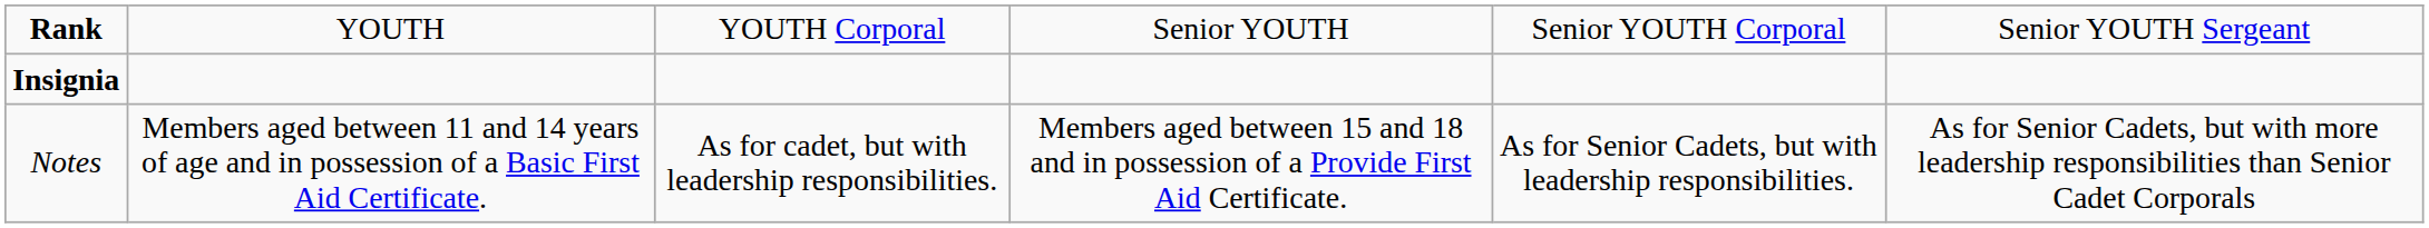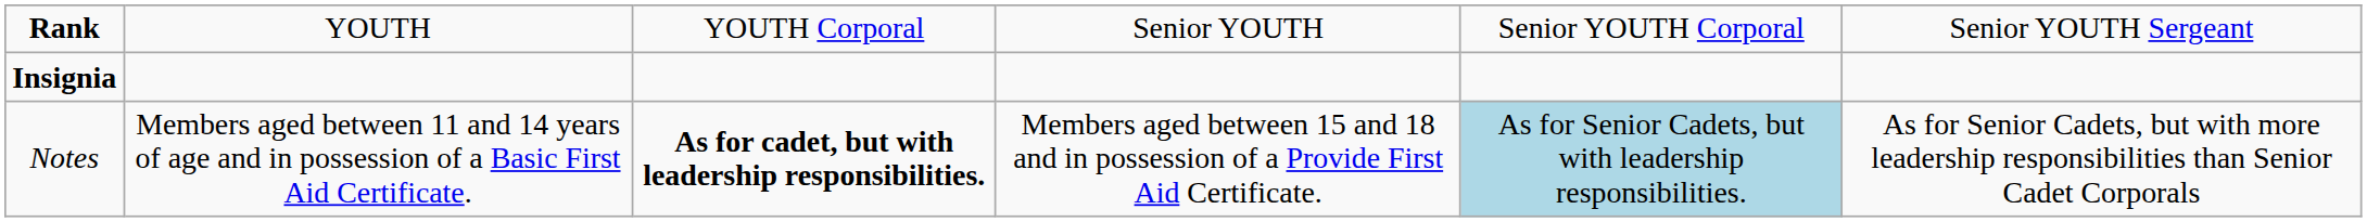Notes | column 3: normal -> bold
Notes | column 5: no background -> lightblue background
